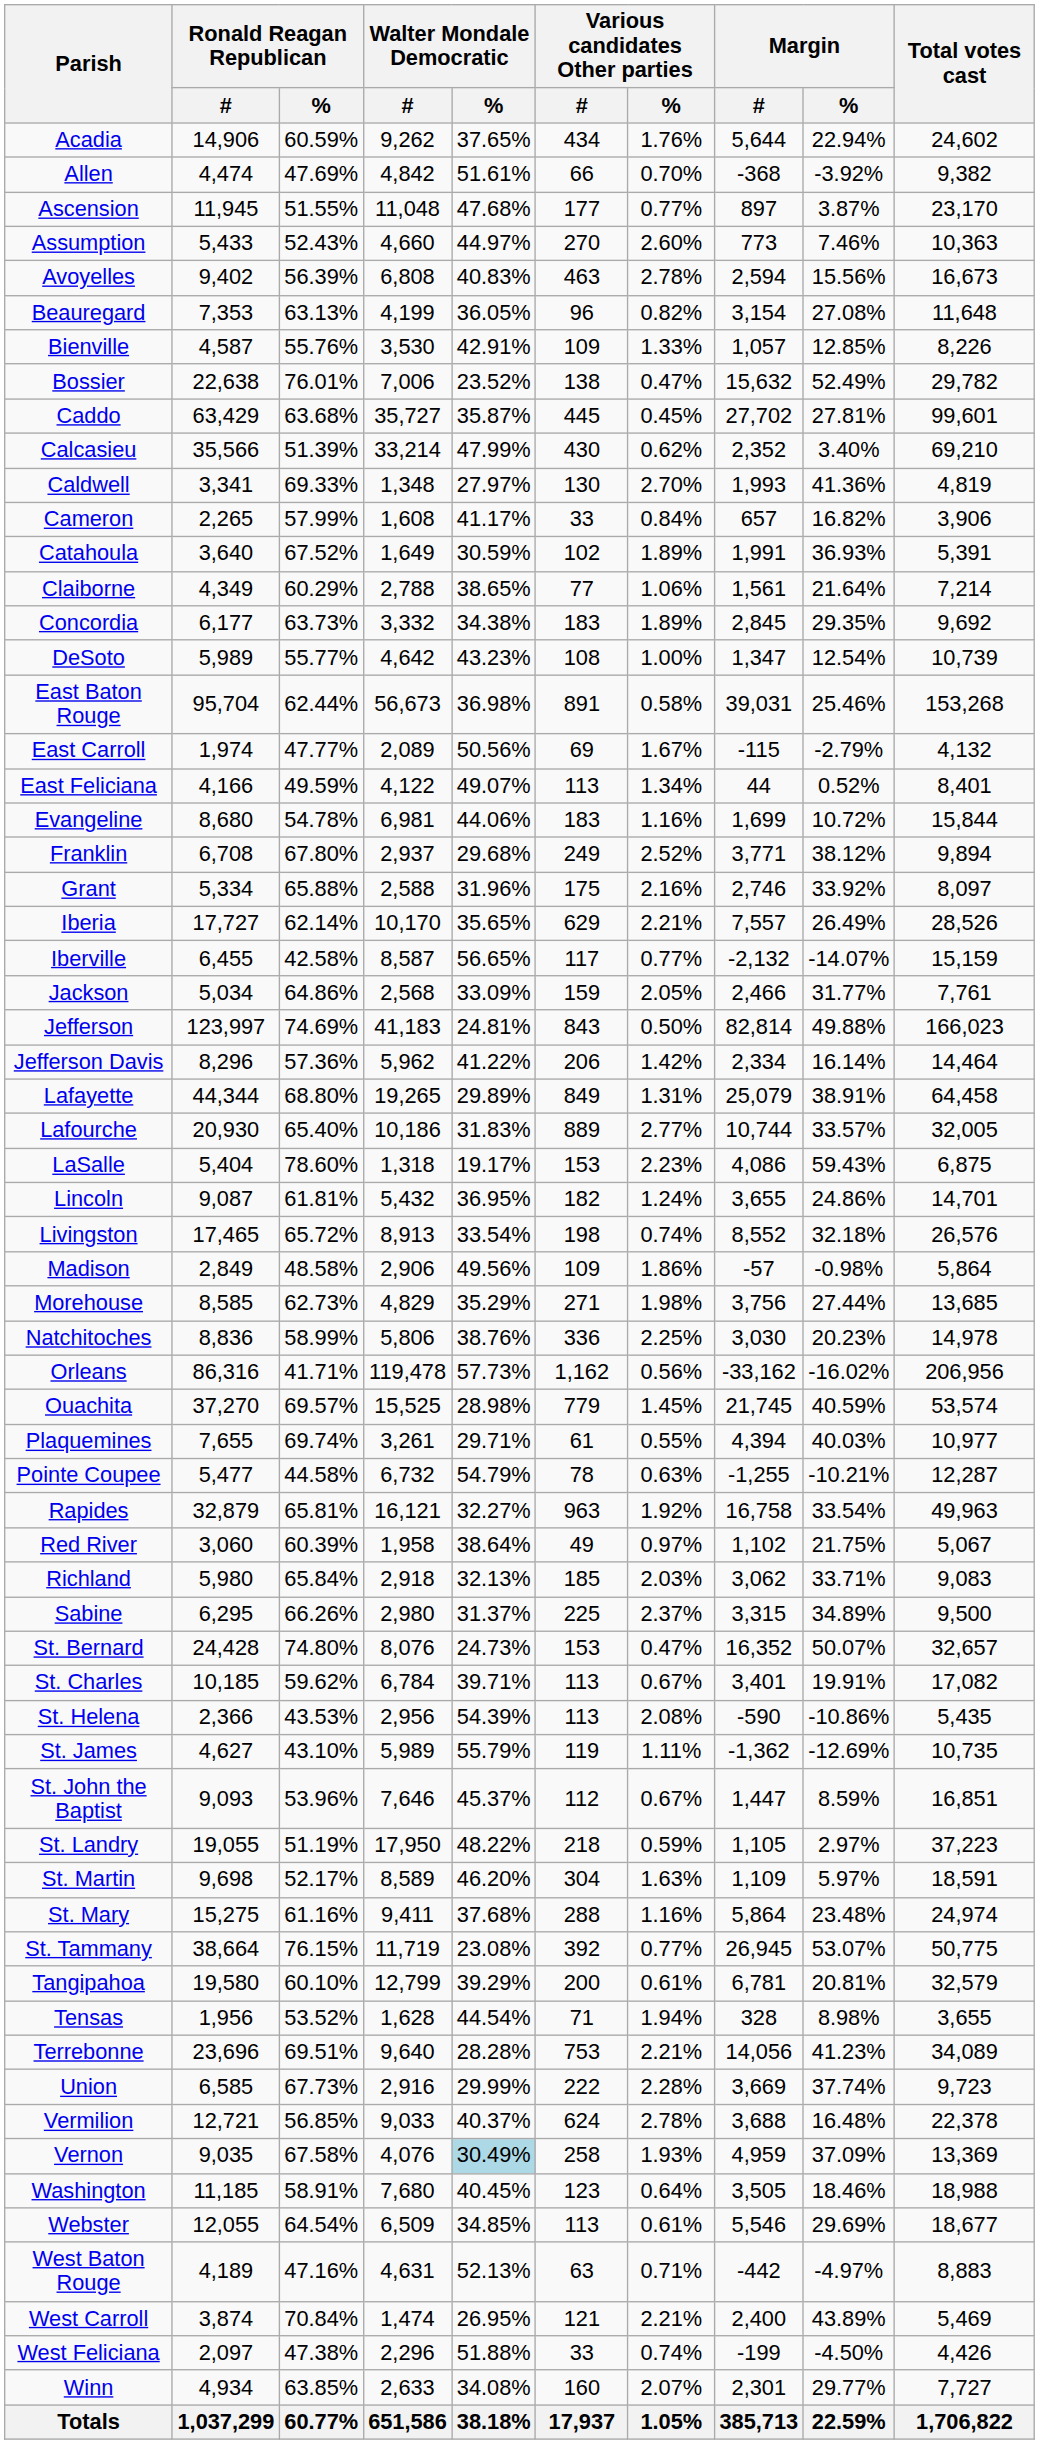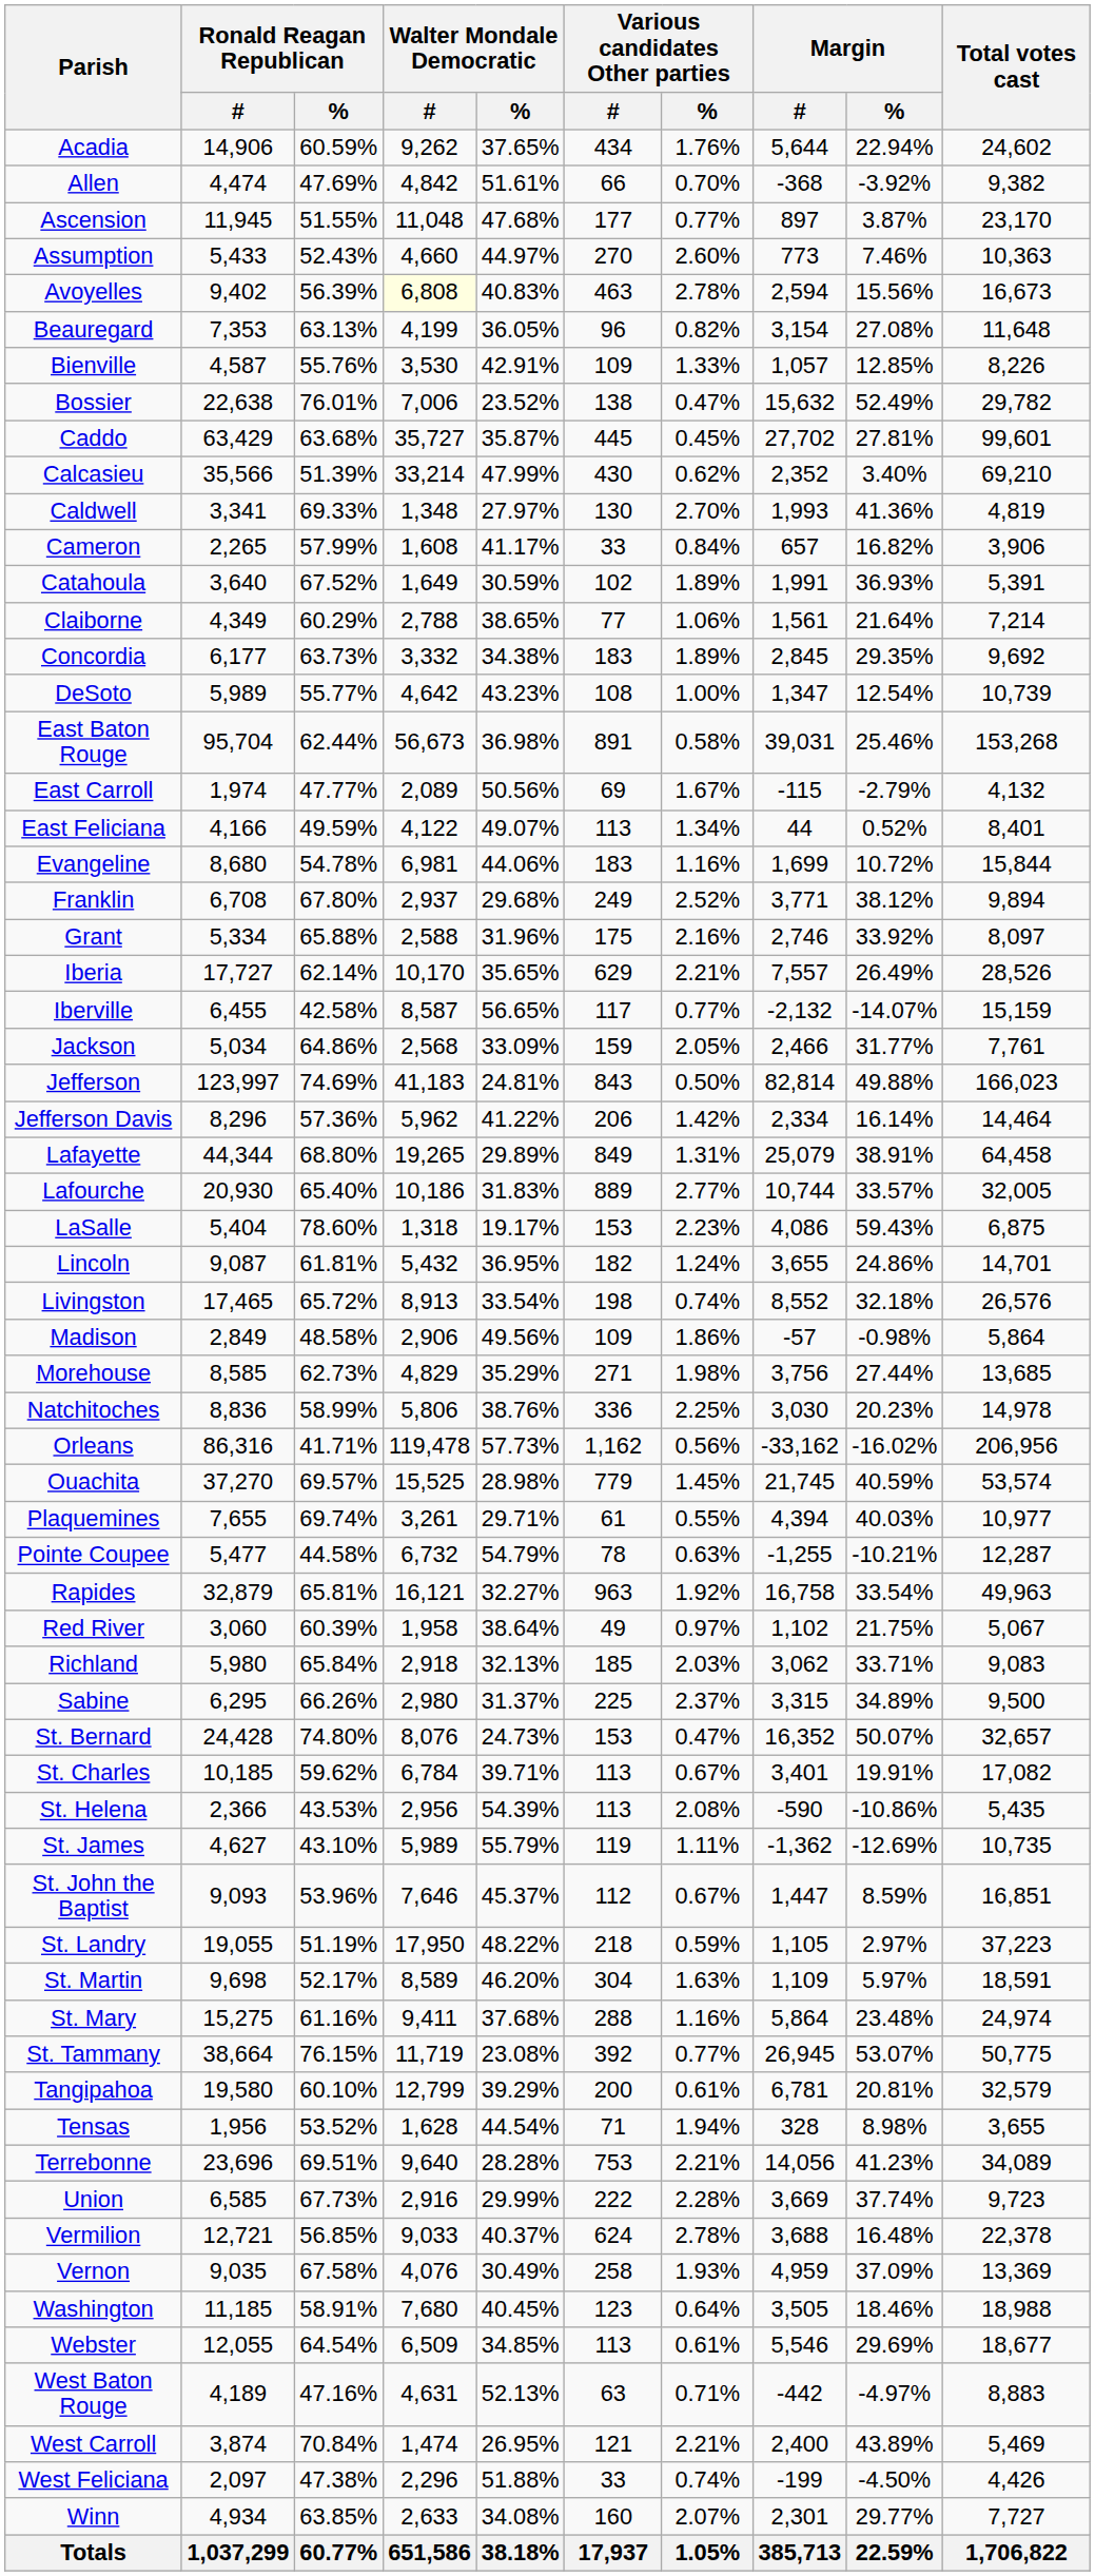Avoyelles | Walter Mondale Democratic / #: no background -> lightyellow background
Vernon | Walter Mondale Democratic / %: lightblue background -> no background
